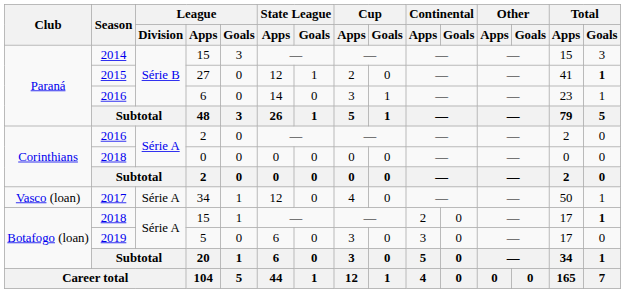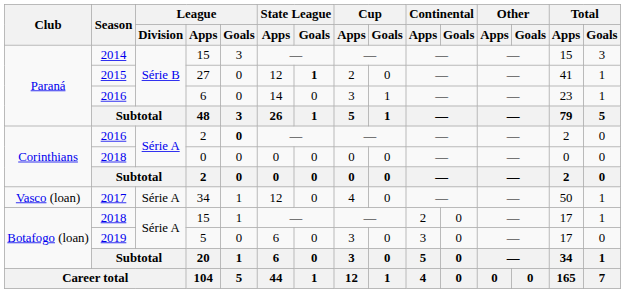27 | State League / Goals: normal -> bold
27 | Total / Goals: bold -> normal
2016 / 2 | League / Goals: normal -> bold
2018 / 15 | Total / Goals: bold -> normal
